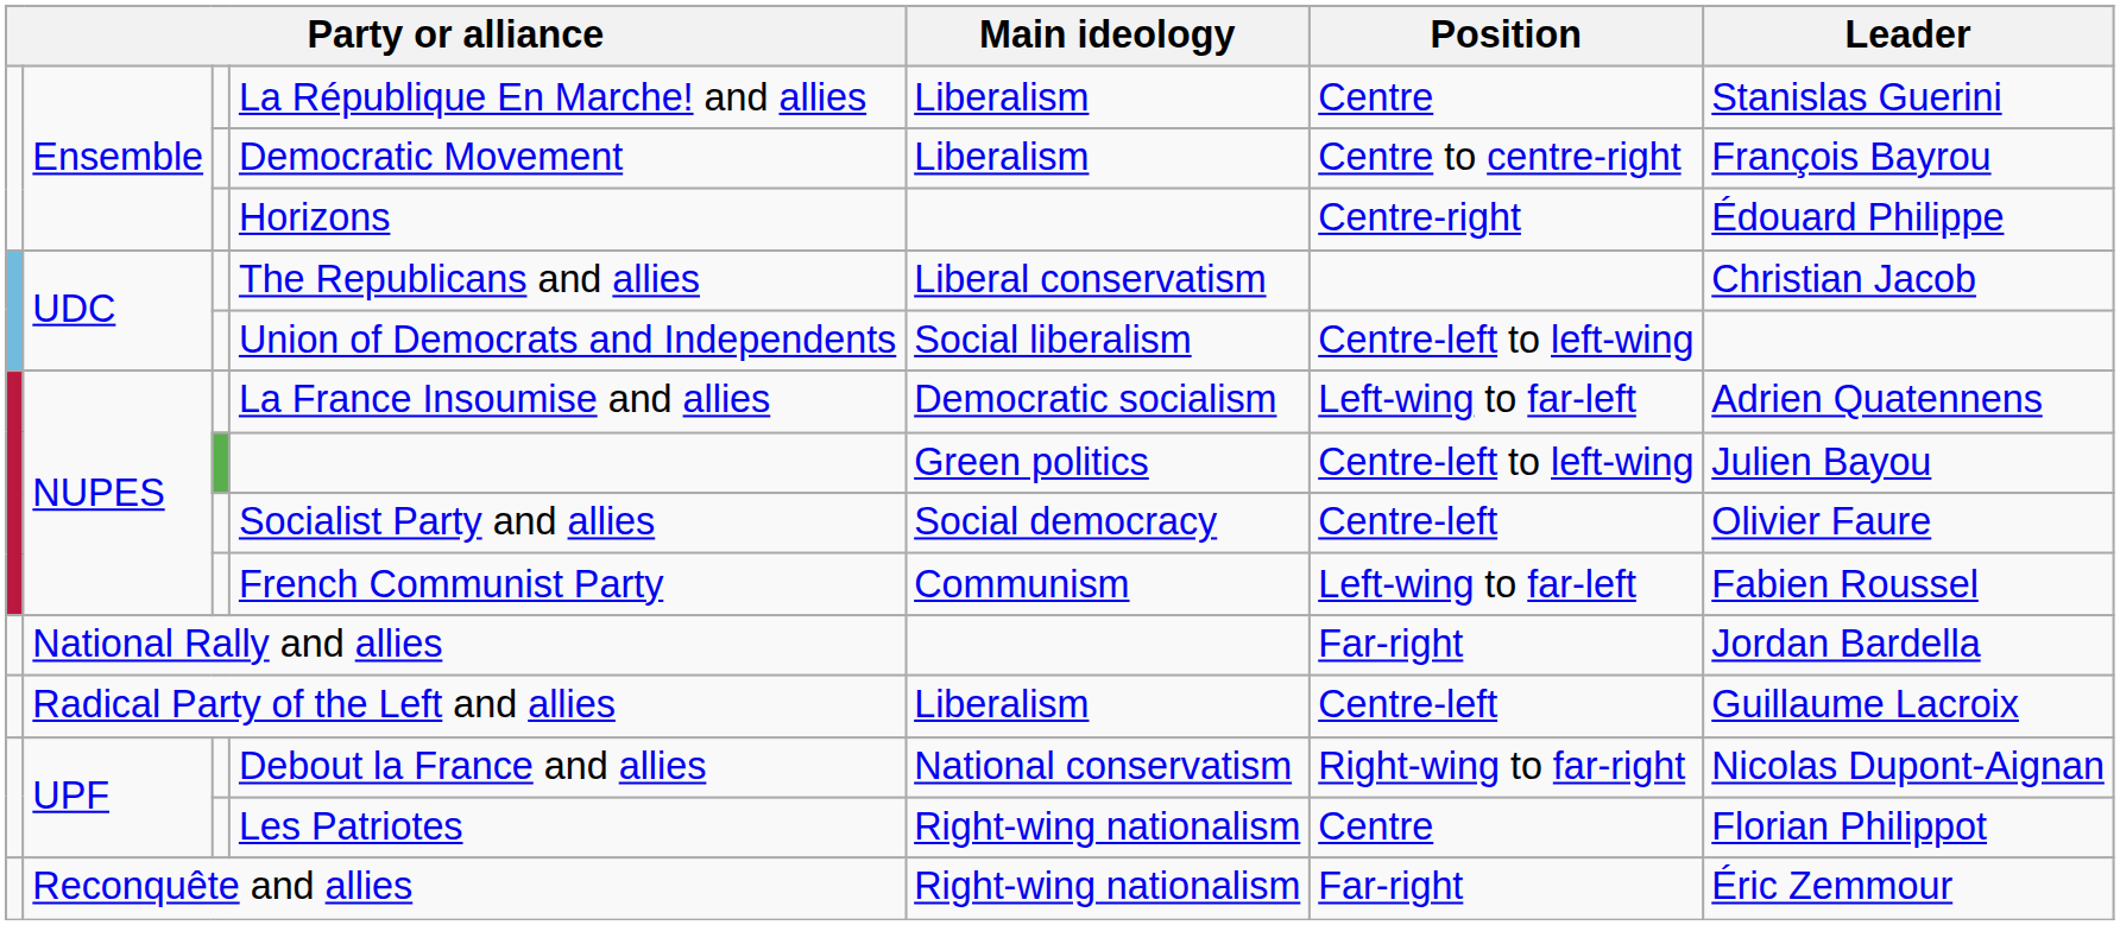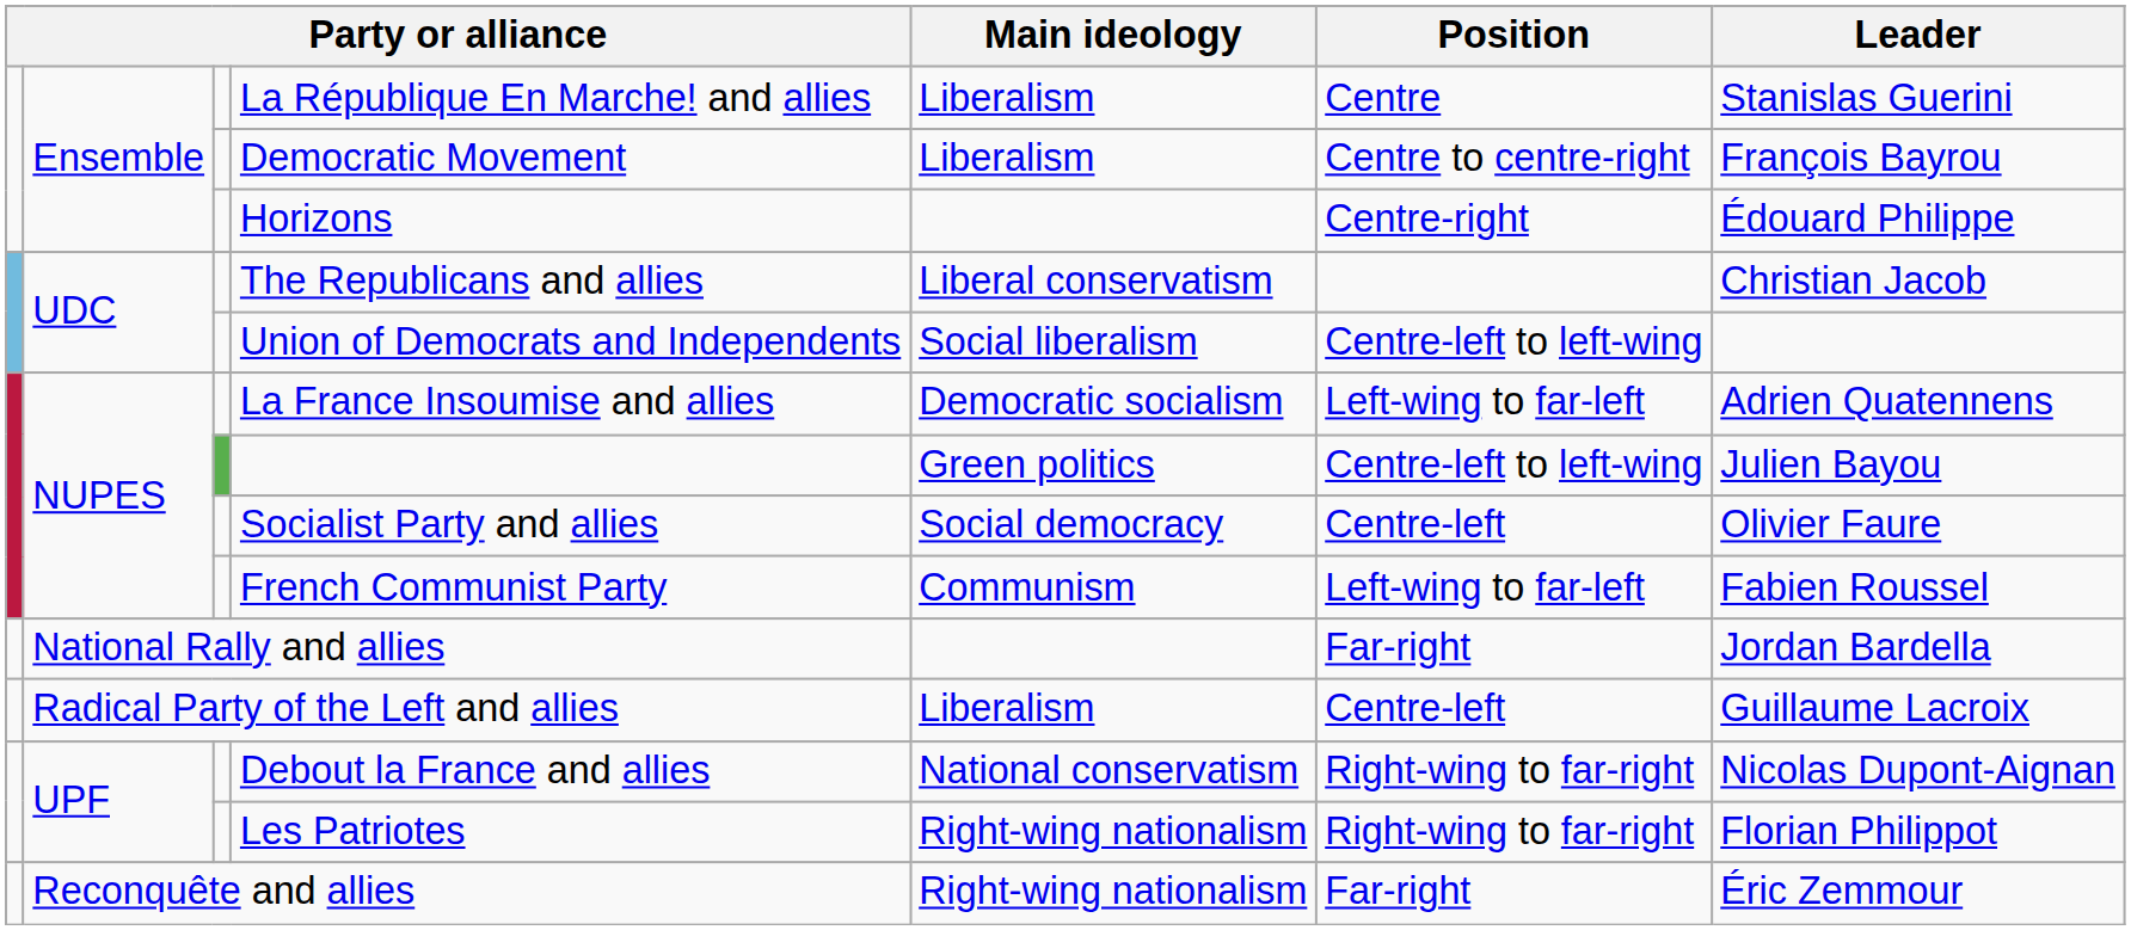Les Patriotes | Position: Centre -> Right-wing to far-right
